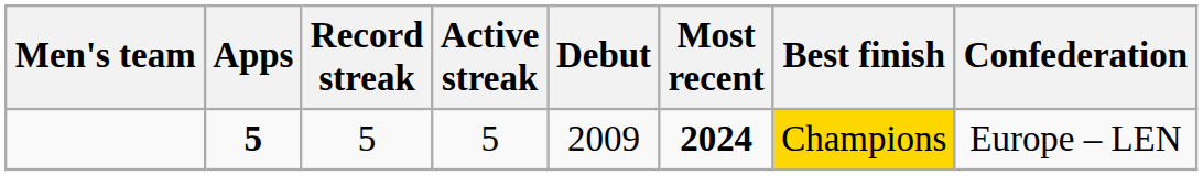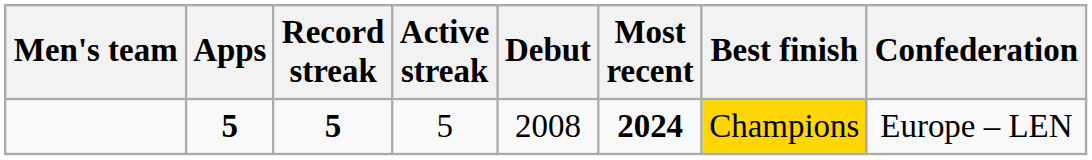row 2 | Record streak: normal -> bold
row 2 | Debut: 2009 -> 2008
